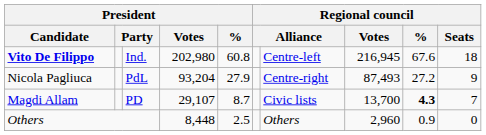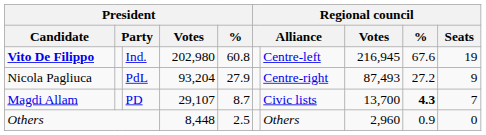Vito De Filippo | Regional council / Seats: 18 -> 19
